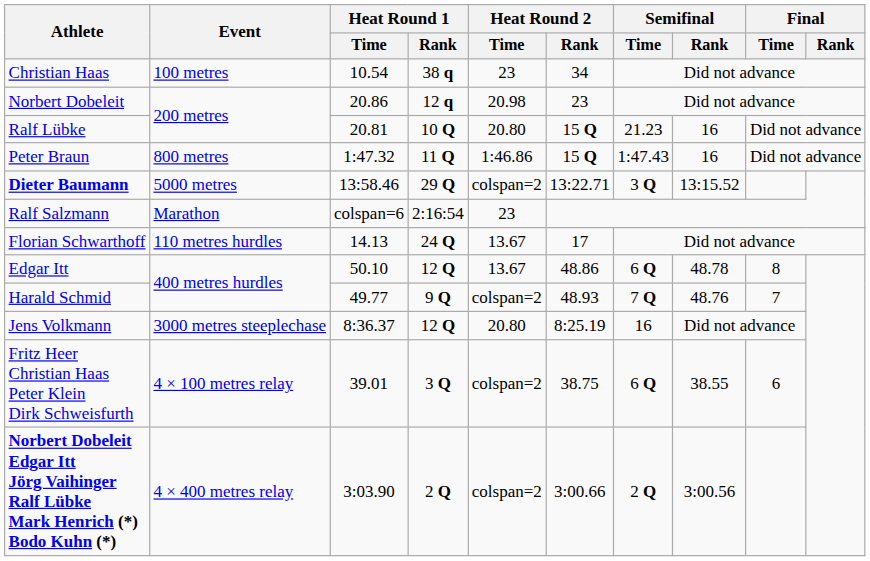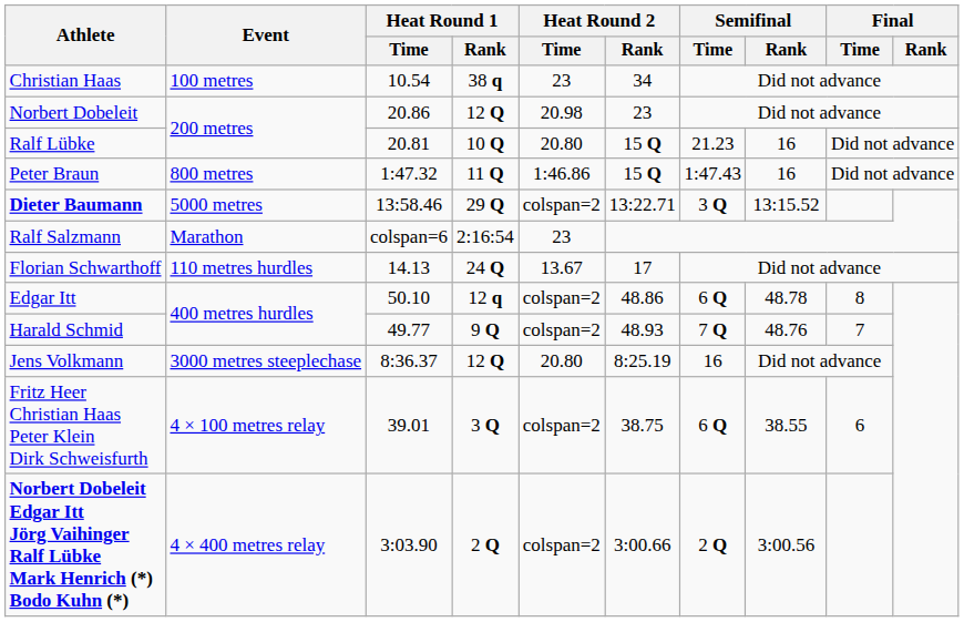Norbert Dobeleit | Heat Round 1 / Rank: 12 q -> 12 Q
Edgar Itt | Heat Round 1 / Rank: 12 Q -> 12 q
Edgar Itt | Heat Round 2 / Time: 13.67 -> colspan=2
